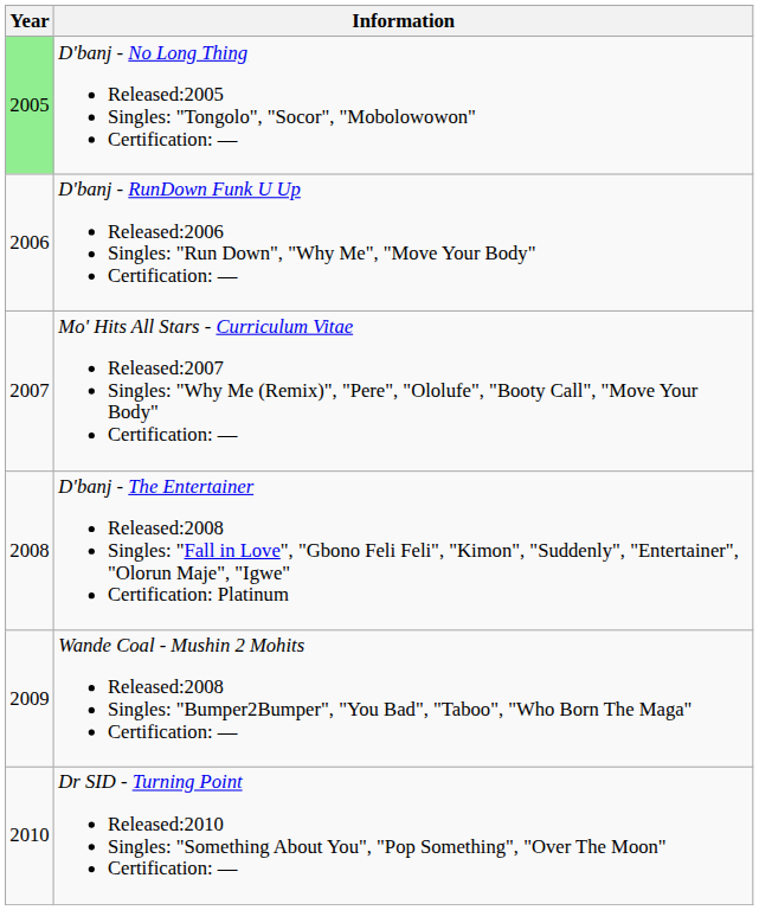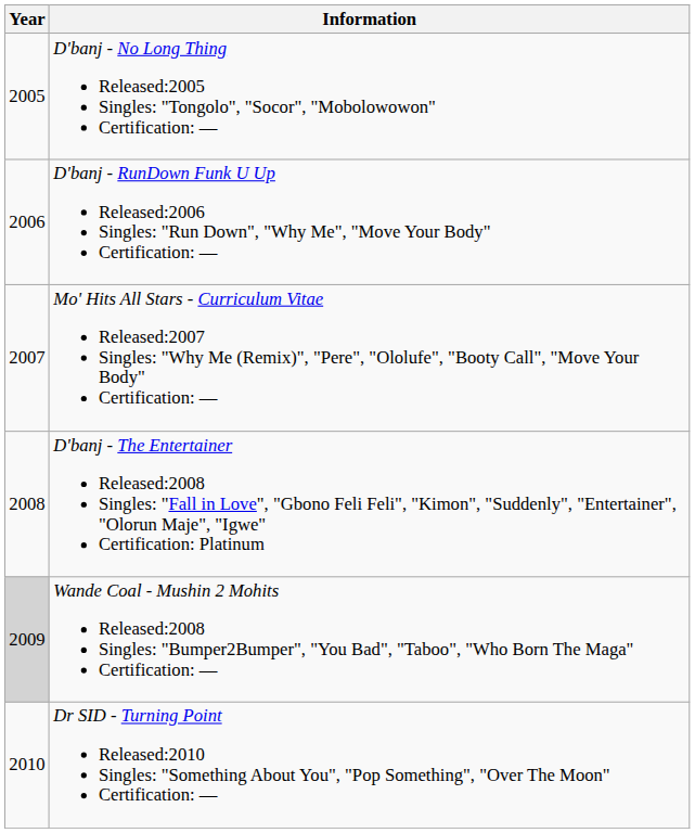row 2 | Year: lightgreen background -> no background
row 6 | Year: no background -> lightgrey background
